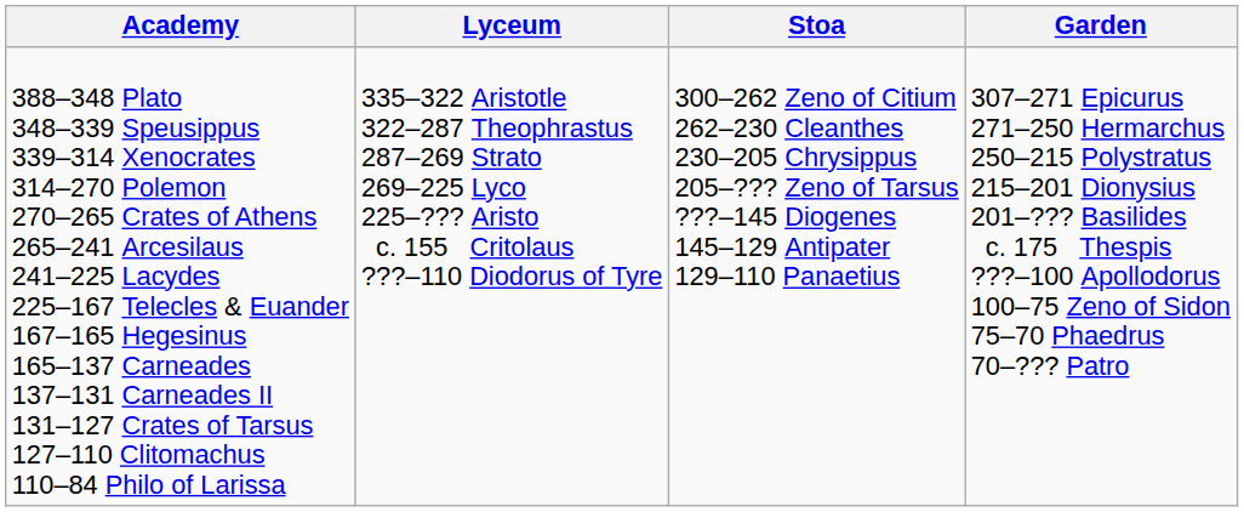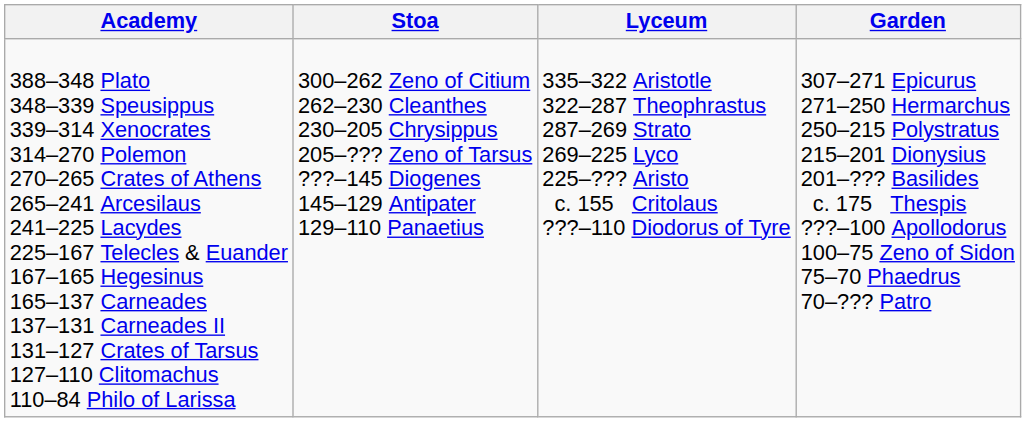columns swapped: Lyceum <-> Stoa
